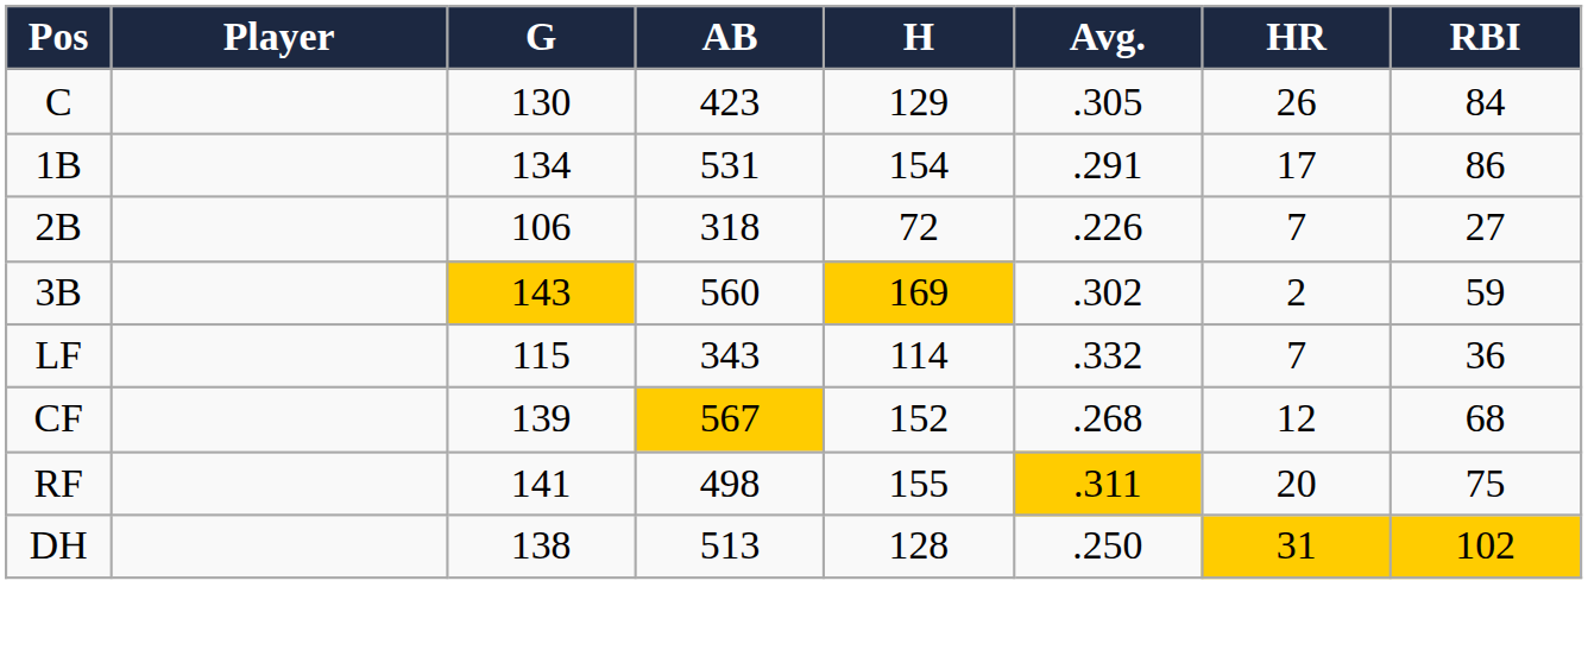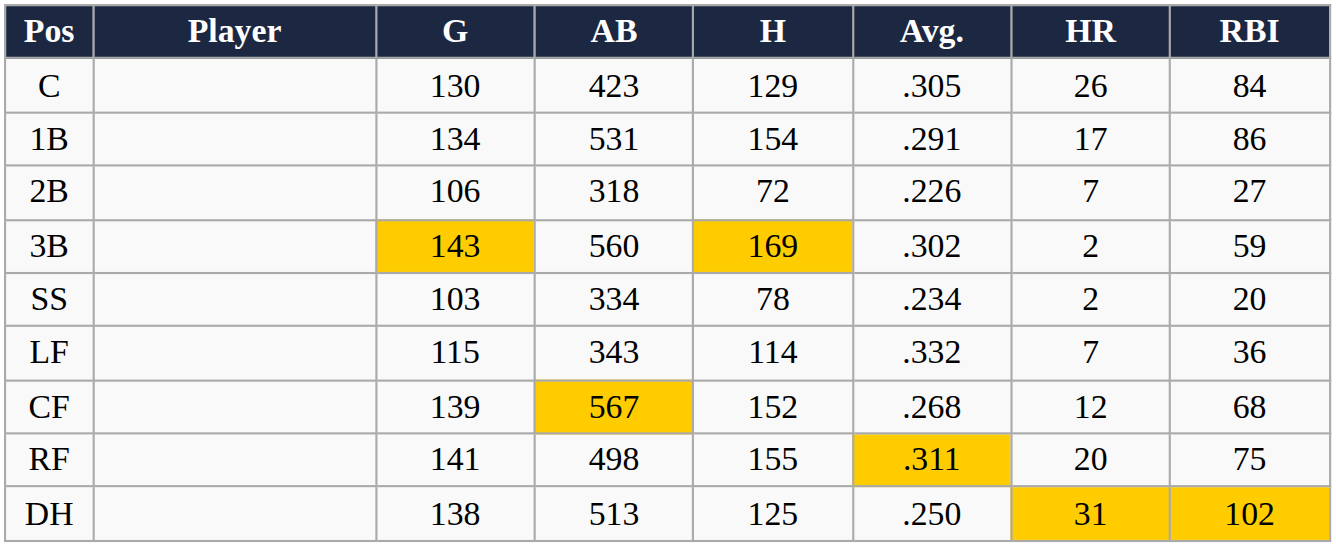+ row: SS | 103 | 334 | 78 | .234 | 2 | 20
DH | H: 128 -> 125
